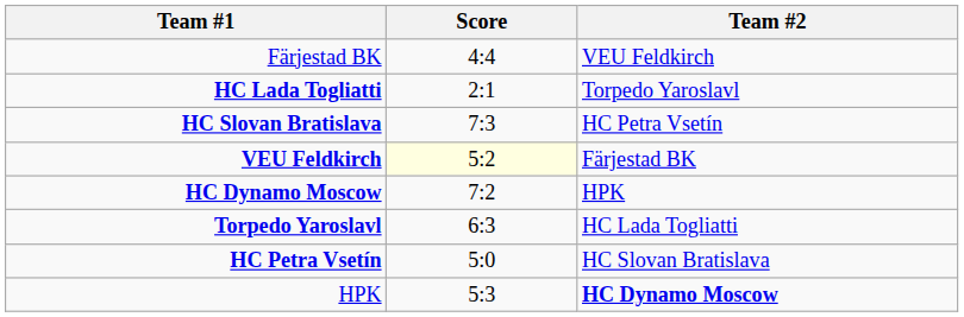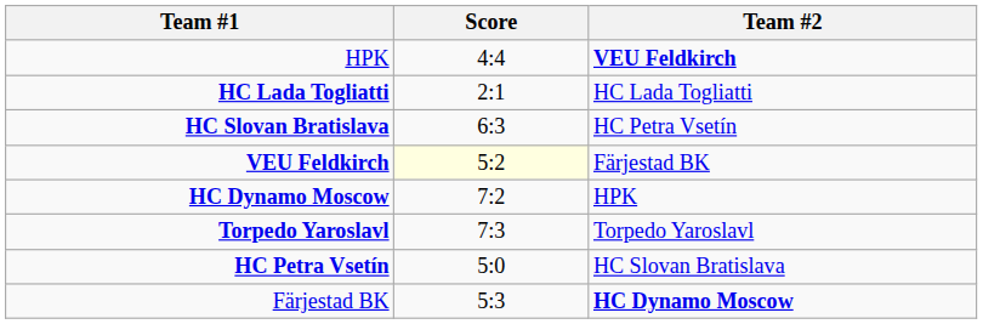row 2 | Team #1: Färjestad BK -> HPK
row 2 | Team #2: normal -> bold
row 3 | Team #2: Torpedo Yaroslavl -> HC Lada Togliatti
row 4 | Score: 7:3 -> 6:3
row 7 | Score: 6:3 -> 7:3
row 7 | Team #2: HC Lada Togliatti -> Torpedo Yaroslavl
row 9 | Team #1: HPK -> Färjestad BK
